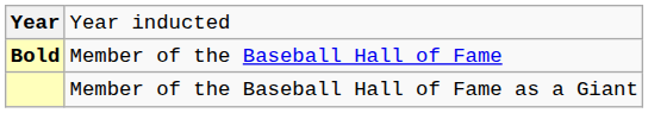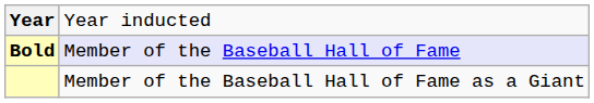Bold | column 2: no background -> lavender background
